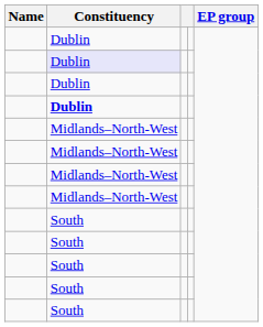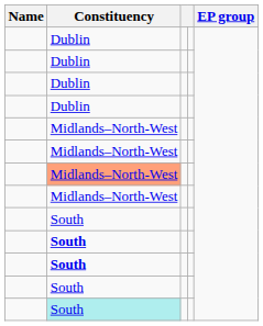row 3 | Constituency: lavender background -> no background
row 5 | Constituency: bold -> normal
row 8 | Constituency: no background -> lightsalmon background
row 11 | Constituency: normal -> bold
row 12 | Constituency: normal -> bold
row 14 | Constituency: no background -> paleturquoise background
